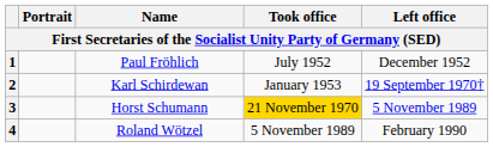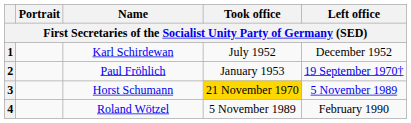1 | Name: Paul Fröhlich -> Karl Schirdewan
2 | Name: Karl Schirdewan -> Paul Fröhlich
